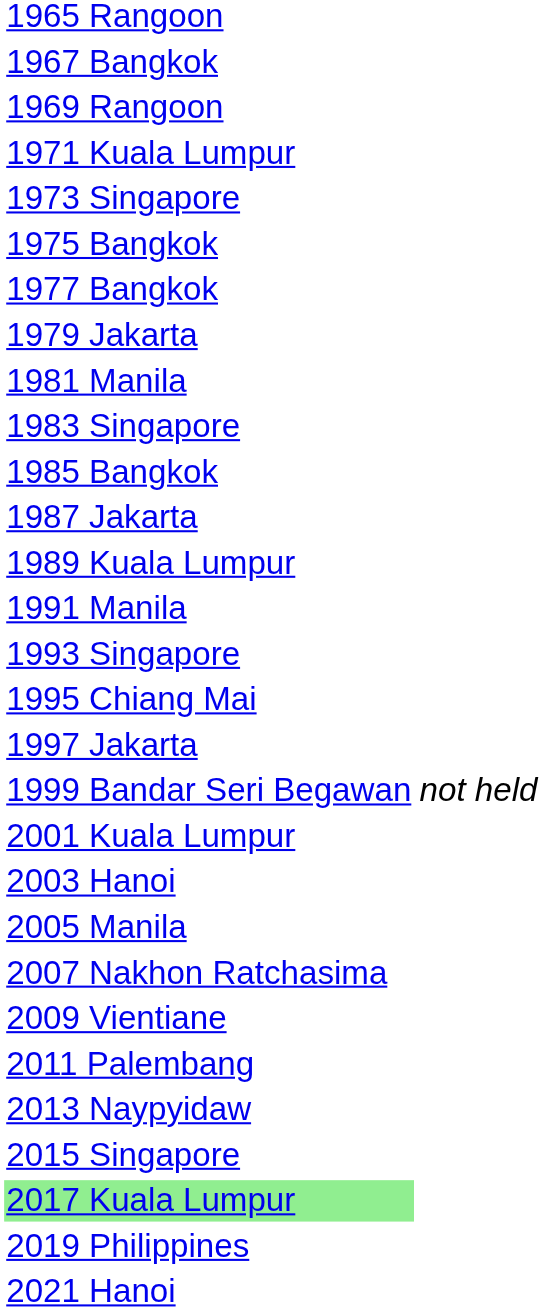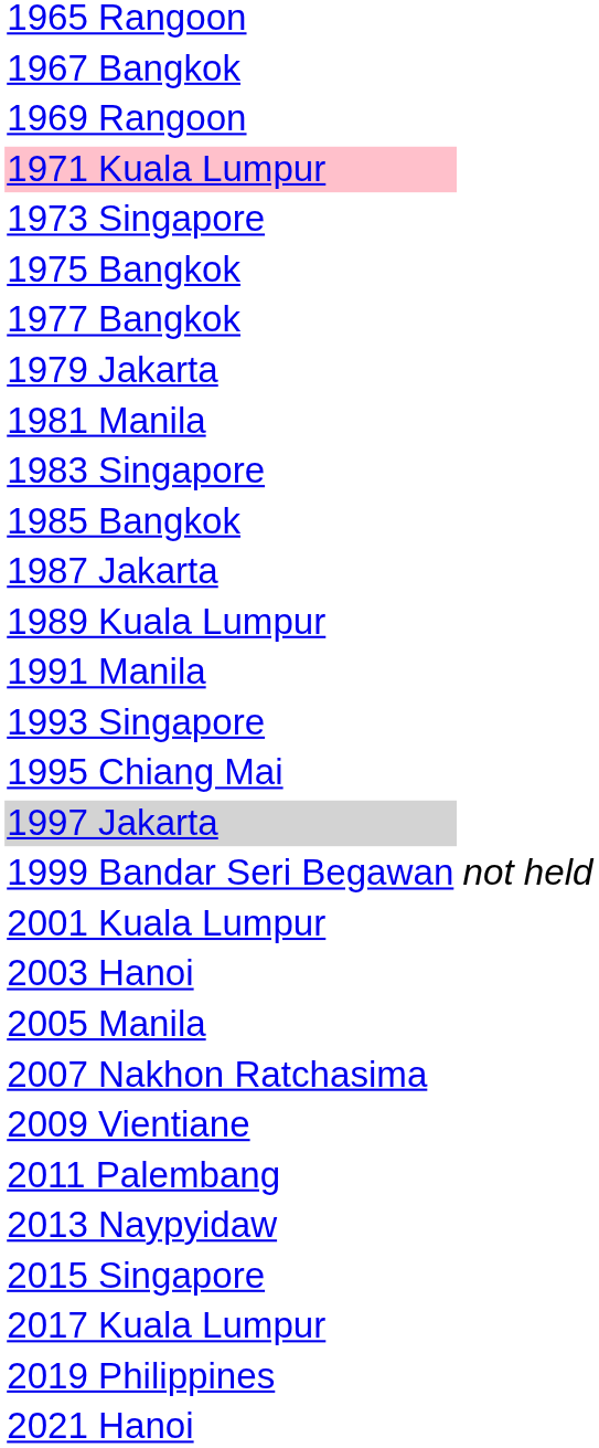1971 Kuala Lumpur | column 1: no background -> pink background
1997 Jakarta | column 1: no background -> lightgrey background
2017 Kuala Lumpur | column 1: lightgreen background -> no background
